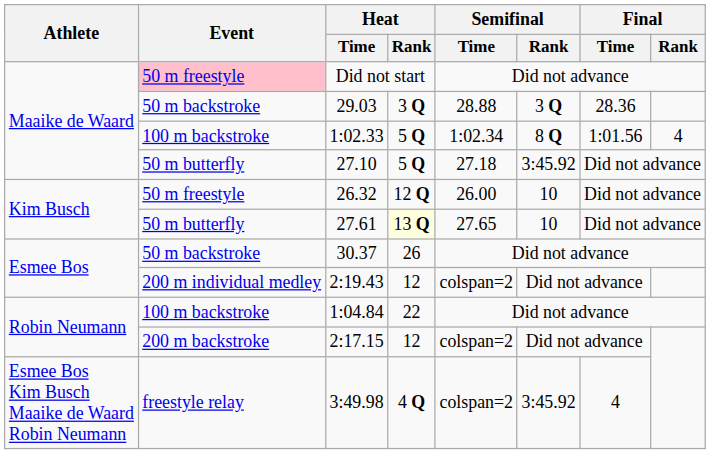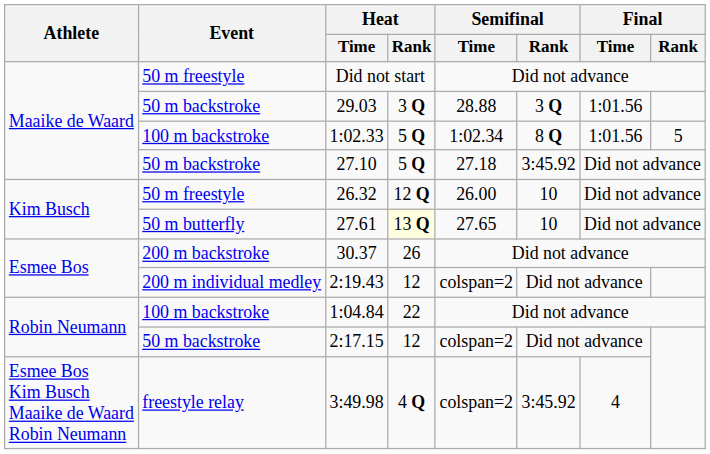Did not start | Event: pink background -> no background
29.03 | Final / Time: 28.36 -> 1:01.56
1:02.33 | Final / Rank: 4 -> 5
27.10 | Event: 50 m butterfly -> 50 m backstroke
30.37 | Event: 50 m backstroke -> 200 m backstroke
2:17.15 | Event: 200 m backstroke -> 50 m backstroke
